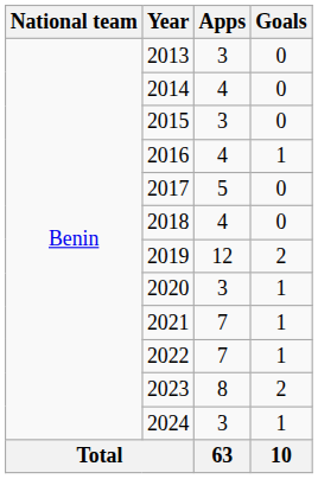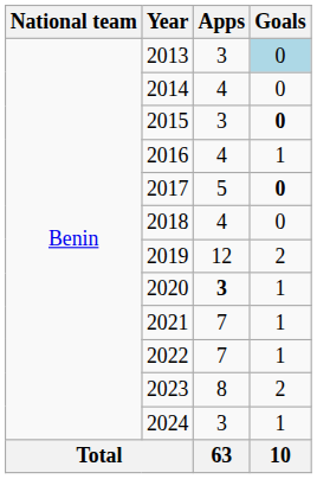2013 | Goals: no background -> lightblue background
2015 | Goals: normal -> bold
2017 | Goals: normal -> bold
2020 | Apps: normal -> bold
